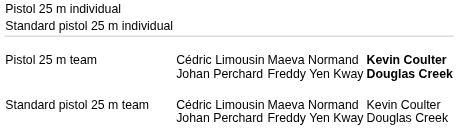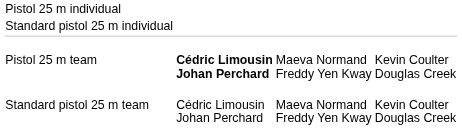Pistol 25 m team | column 2: normal -> bold
Pistol 25 m team | column 4: bold -> normal
